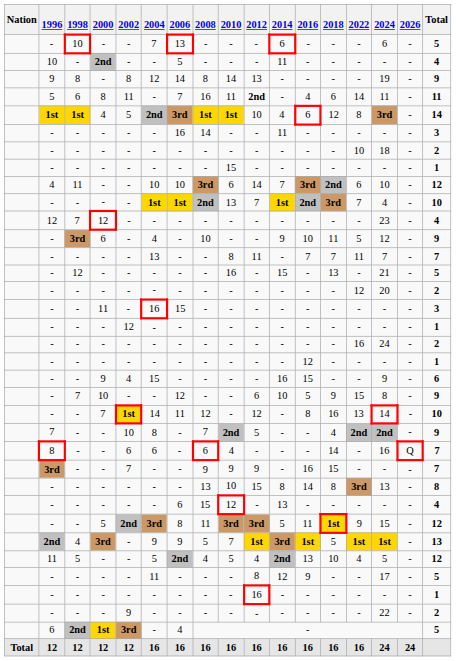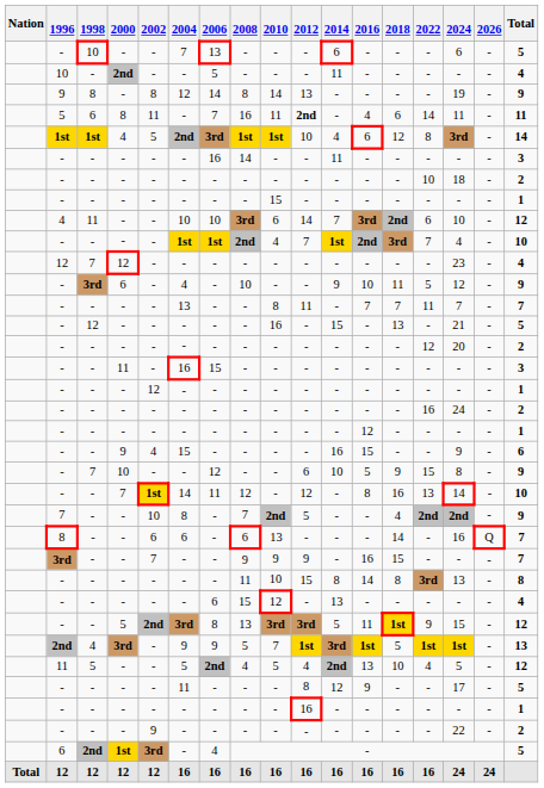row 11 | 2010: 13 -> 4
row 25 | 2010: 4 -> 13
row 27 | 2008: 13 -> 11
row 29 | 2008: 11 -> 13
